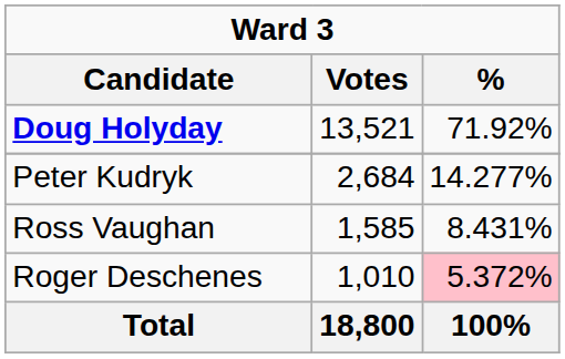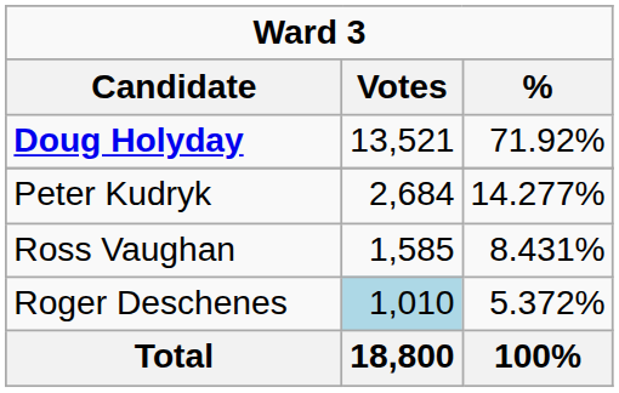Roger Deschenes | Votes: no background -> lightblue background
Roger Deschenes | %: pink background -> no background
